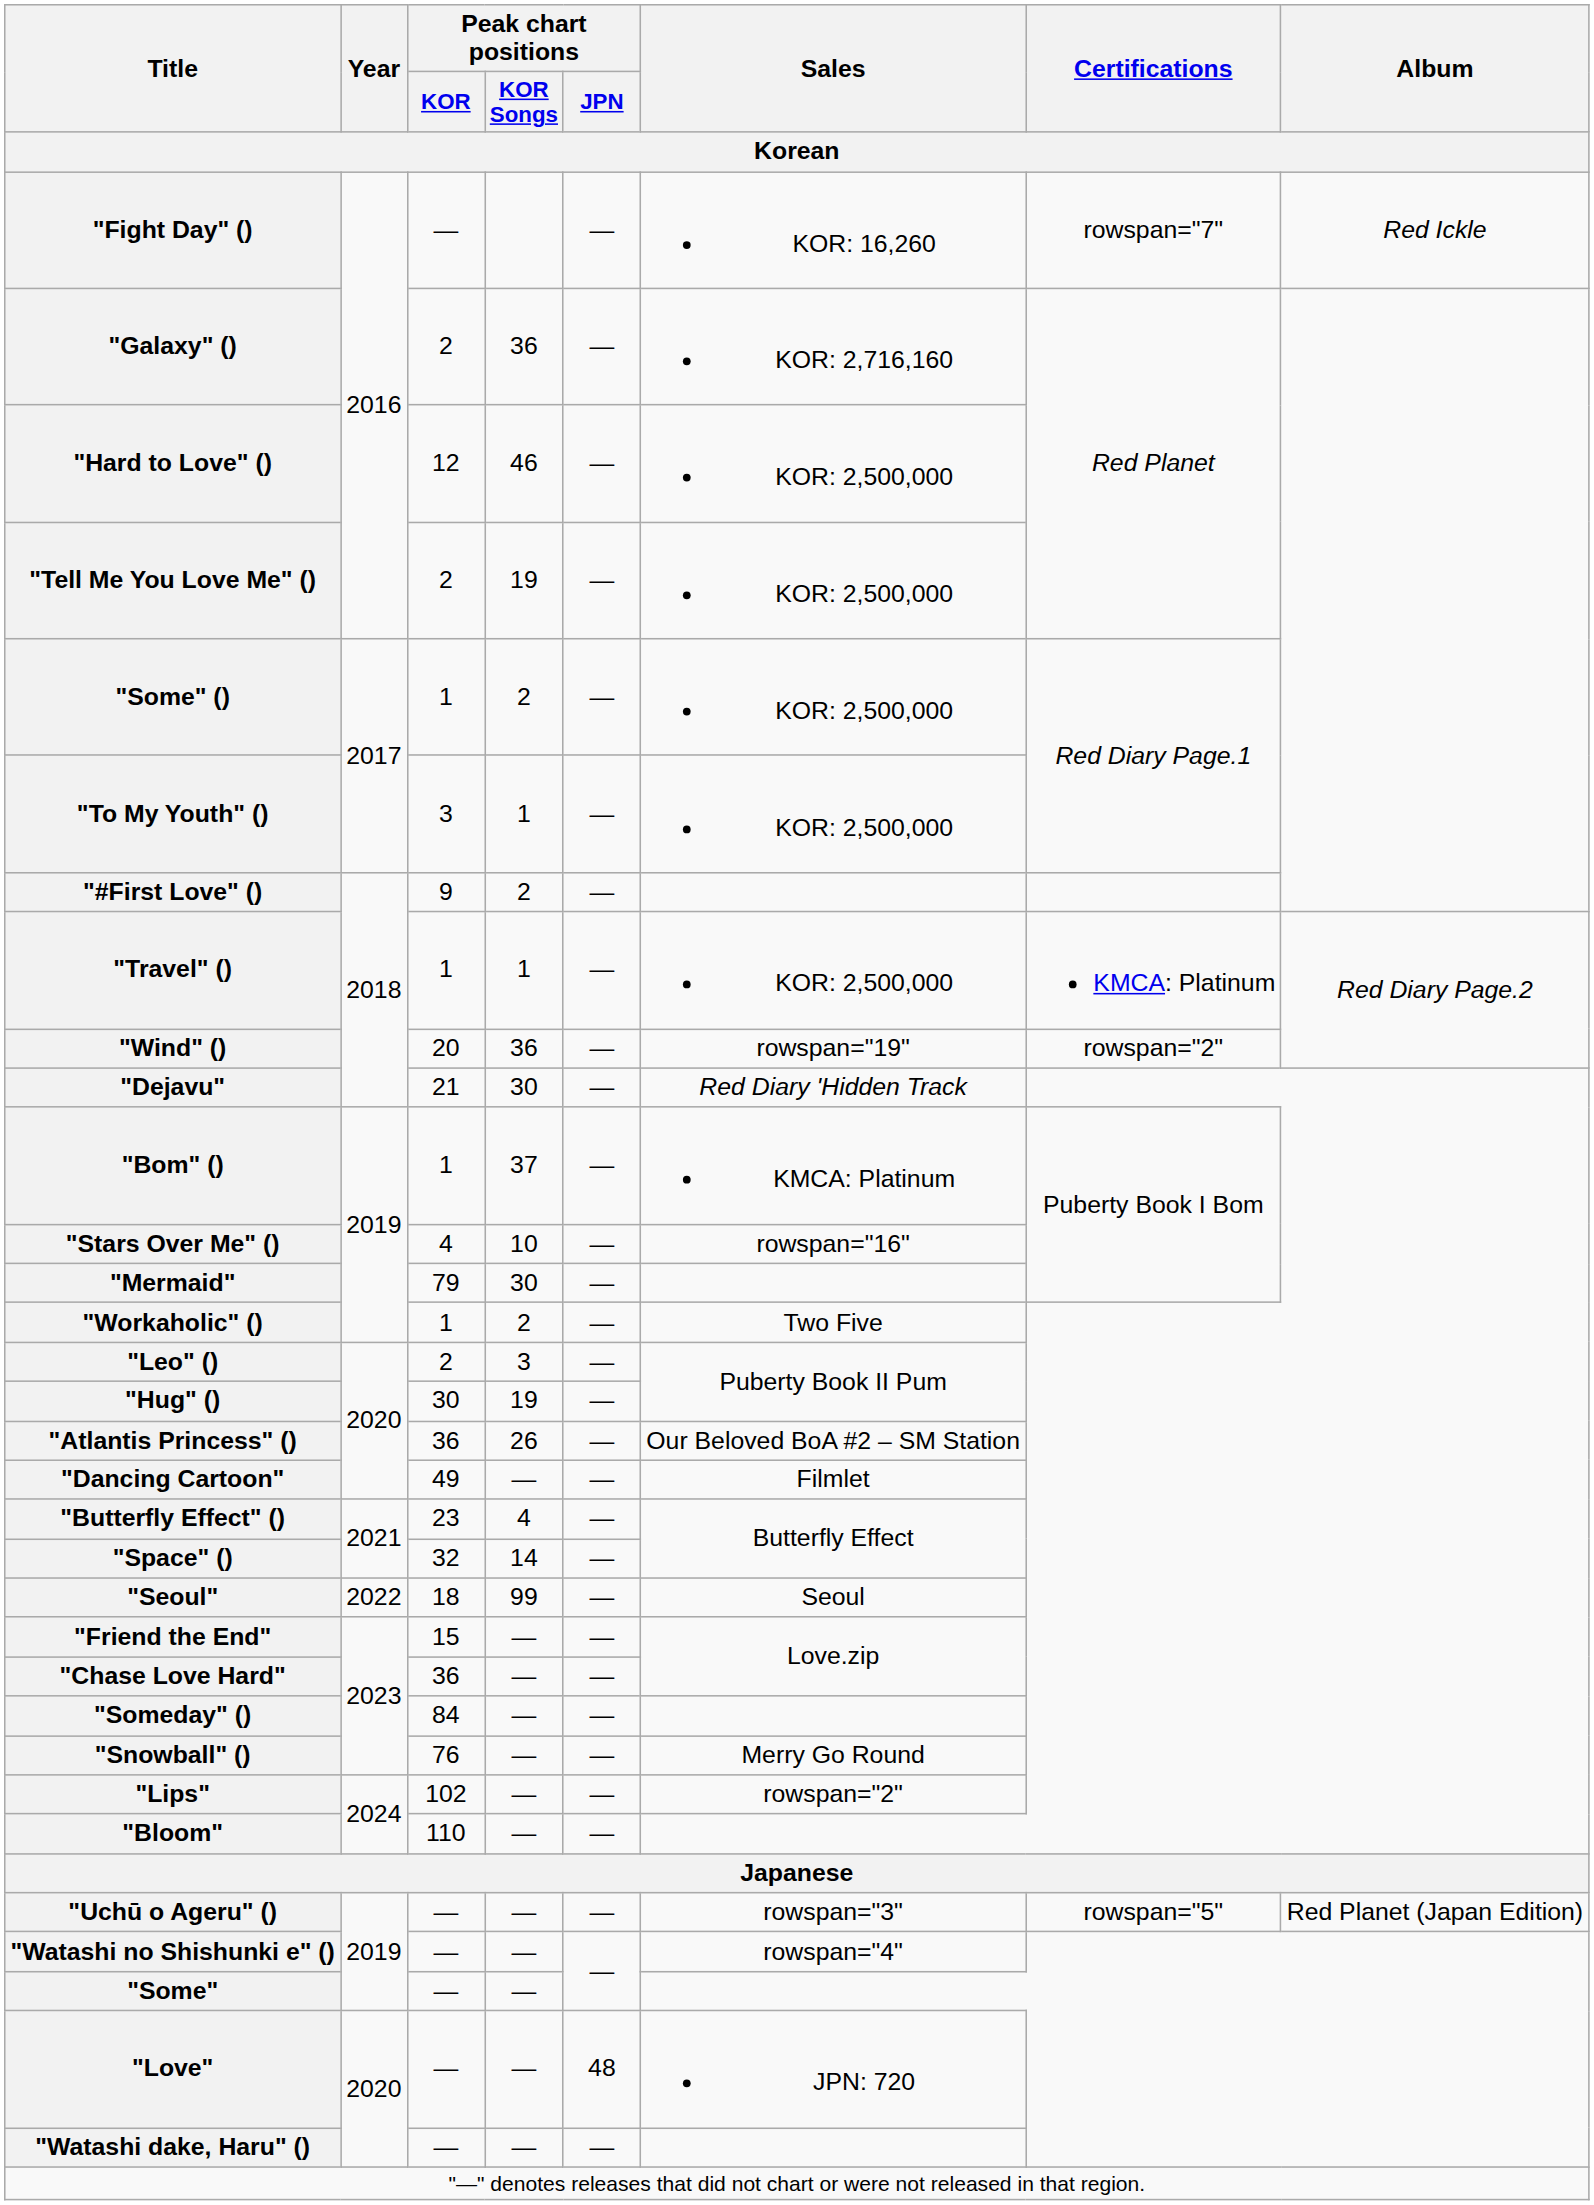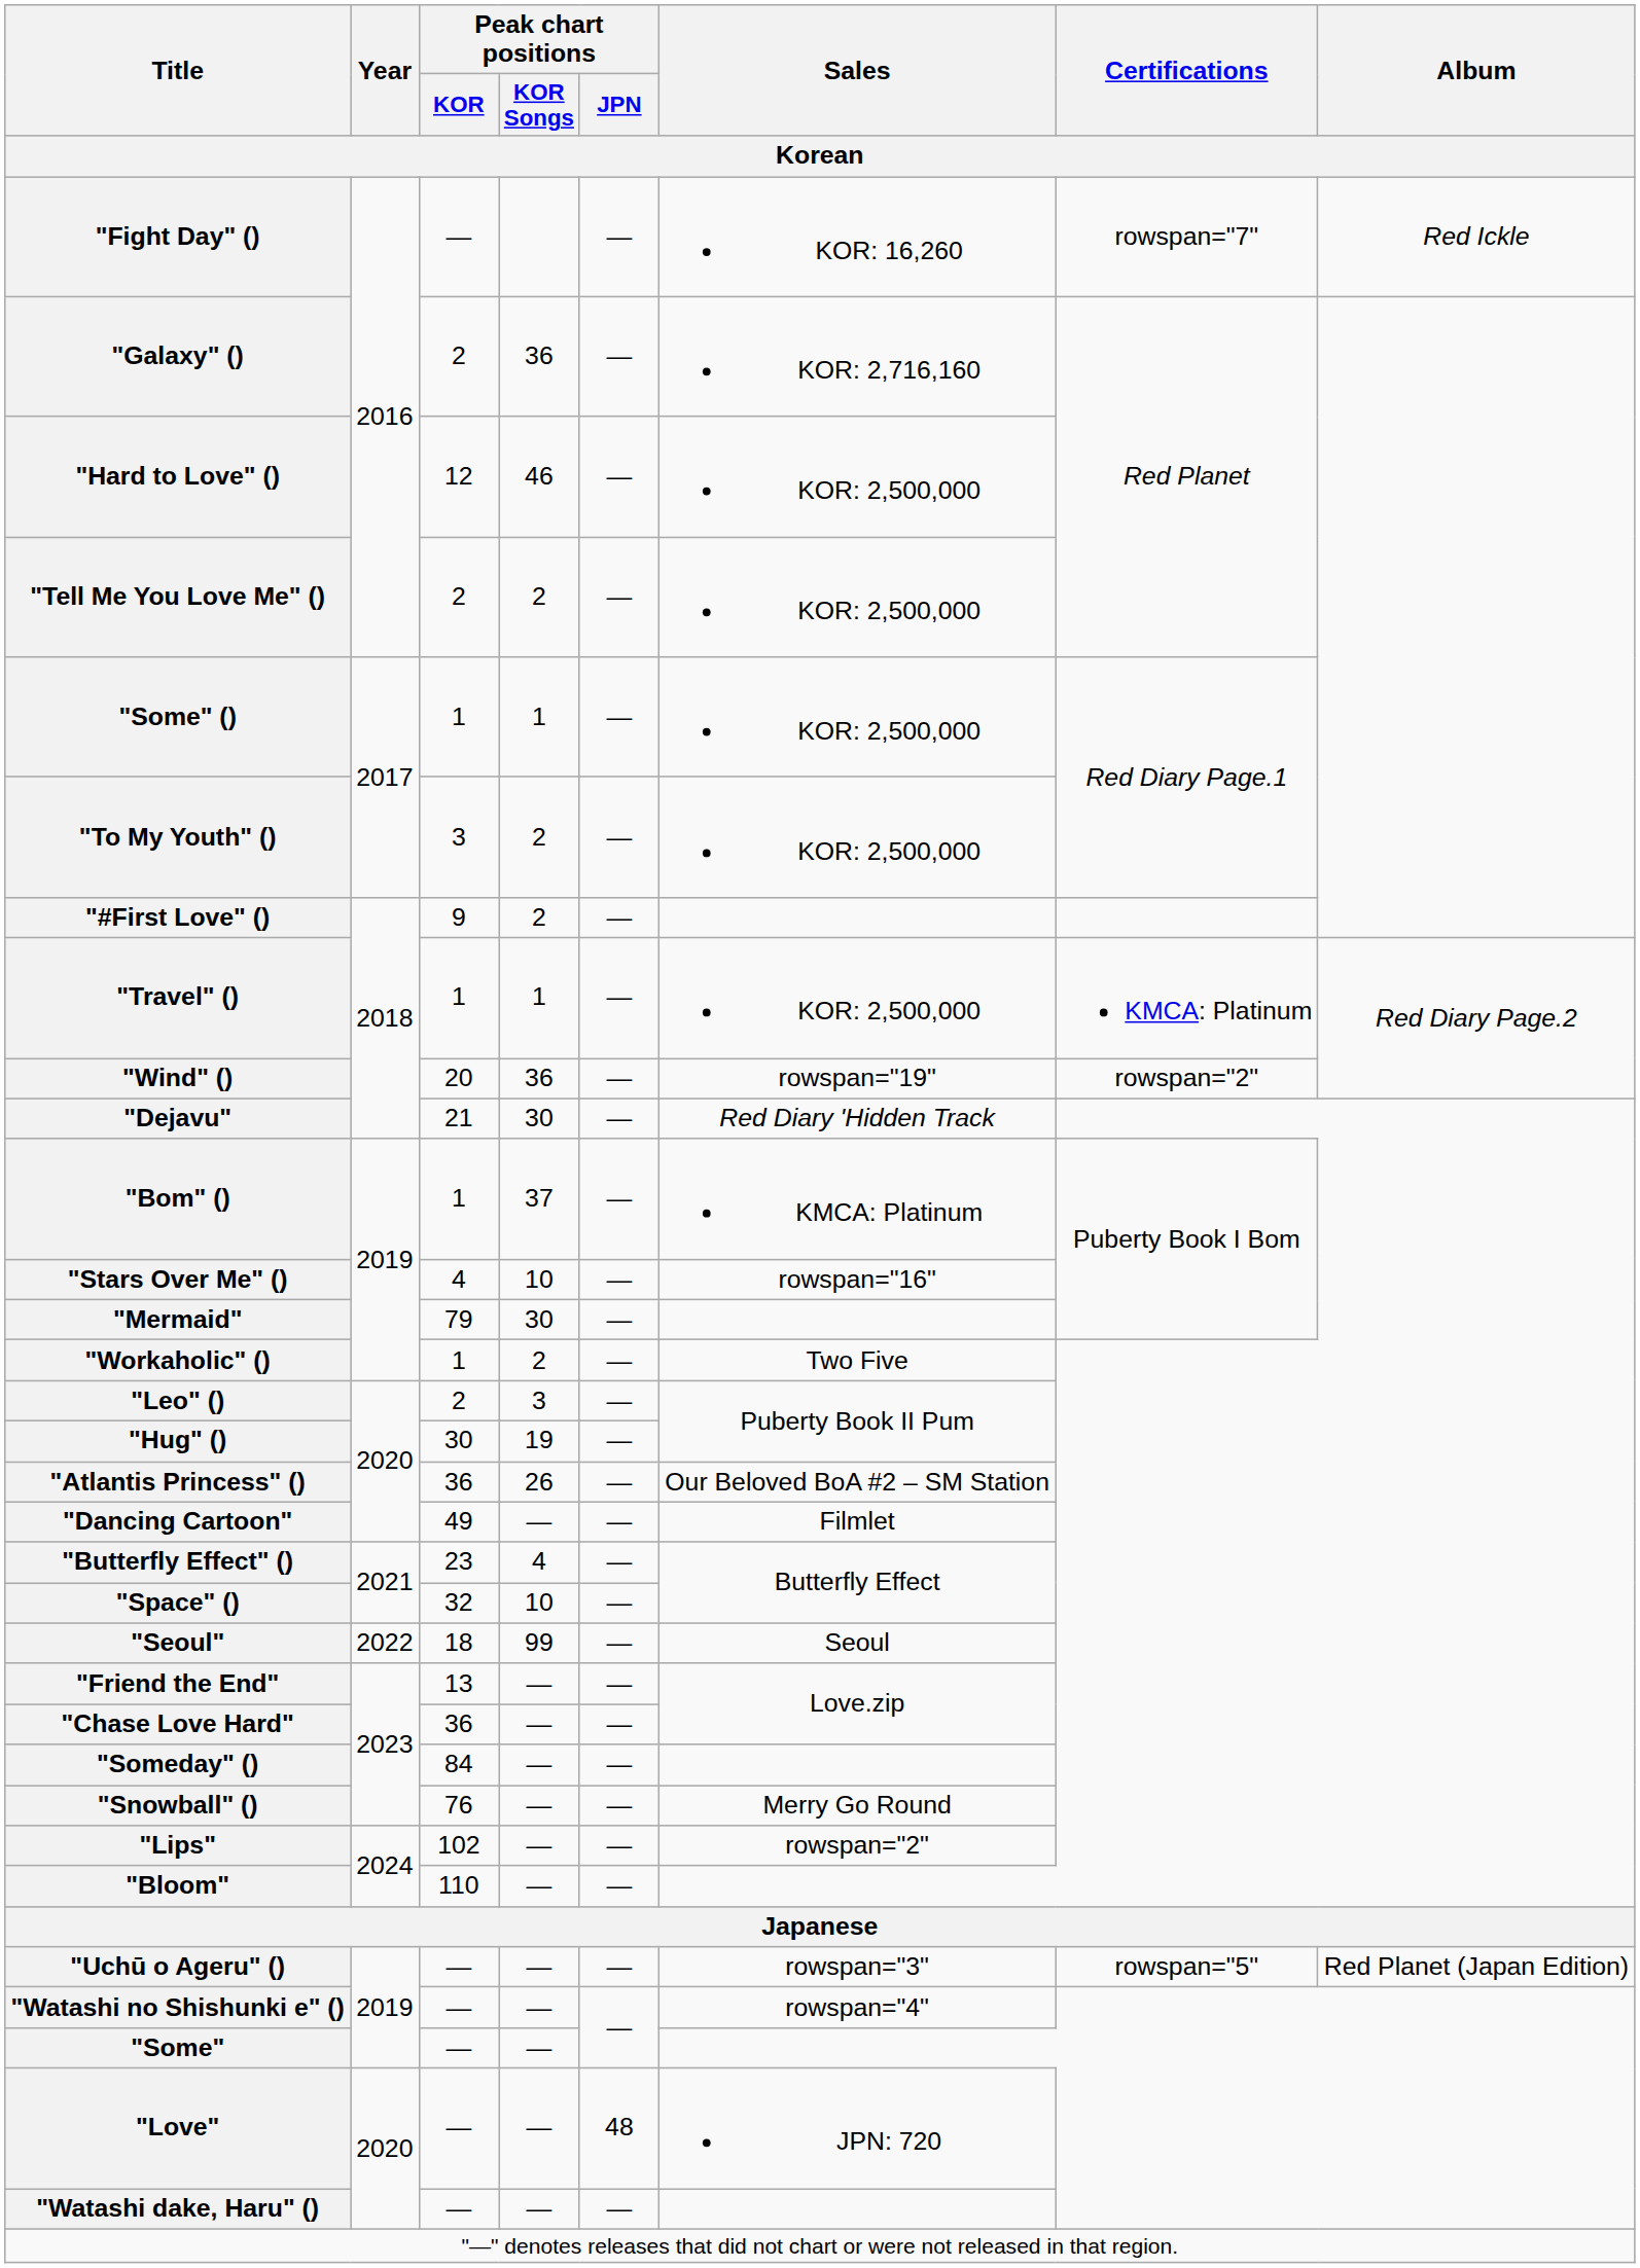"Tell Me You Love Me" () | Peak chart positions / KOR Songs: 19 -> 2
"Some" () | Peak chart positions / KOR Songs: 2 -> 1
"To My Youth" () | Peak chart positions / KOR Songs: 1 -> 2
"Space" () | Peak chart positions / KOR Songs: 14 -> 10
"Friend the End" | Peak chart positions / KOR: 15 -> 13
